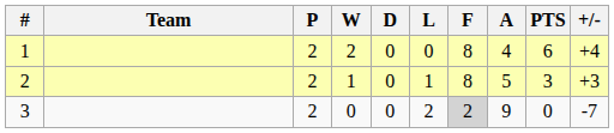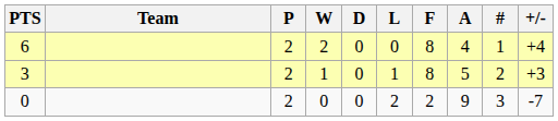columns swapped: # <-> PTS
row 4 | F: lightgrey background -> no background
